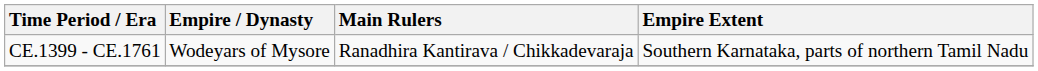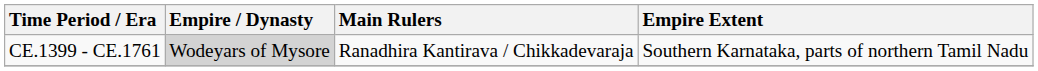CE.1399 - CE.1761 | Empire / Dynasty: no background -> lightgrey background
